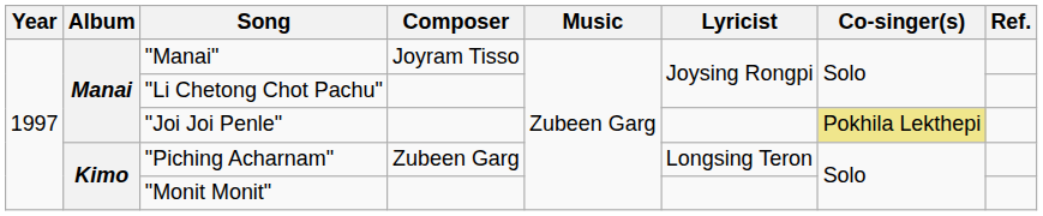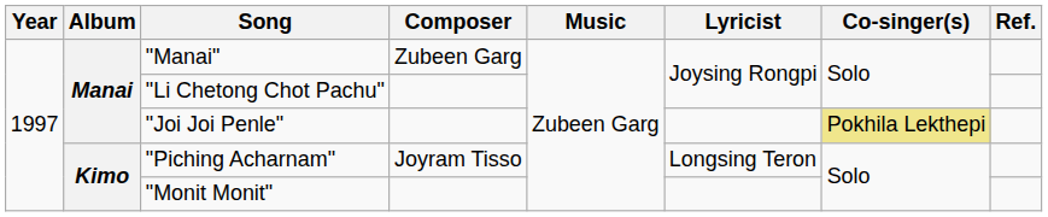"Manai" | Composer: Joyram Tisso -> Zubeen Garg
"Piching Acharnam" | Composer: Zubeen Garg -> Joyram Tisso
